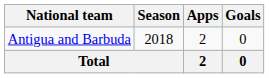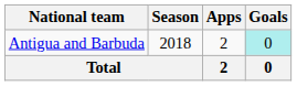Antigua and Barbuda | Goals: no background -> paleturquoise background
